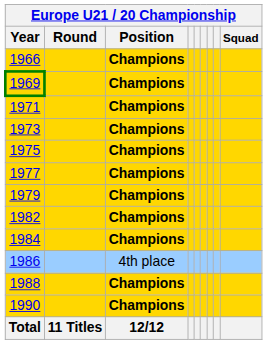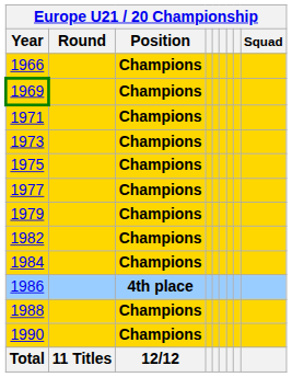1986 | Position: normal -> bold
